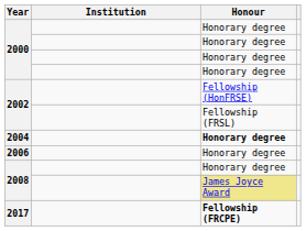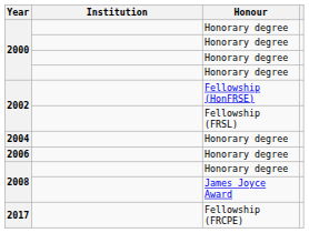2004 | Honour: bold -> normal
2008 / James Joyce Award | Honour: khaki background -> no background
2017 | Honour: bold -> normal
